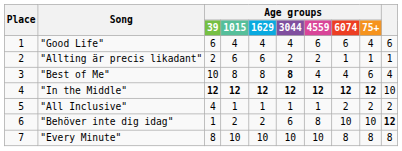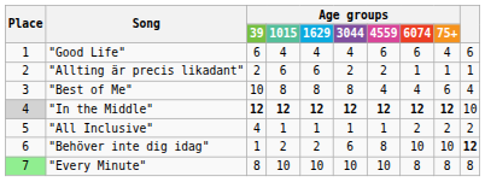"Best of Me" | Age groups / 3044: bold -> normal
"In the Middle" | Place: no background -> lightgrey background
"Every Minute" | Place: no background -> lightgreen background
